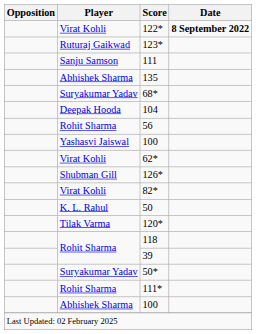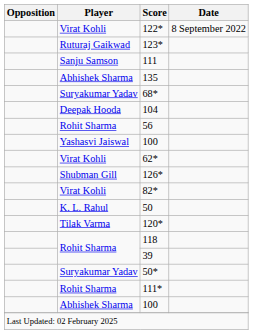122* | Date: bold -> normal
